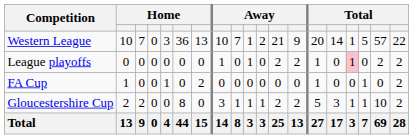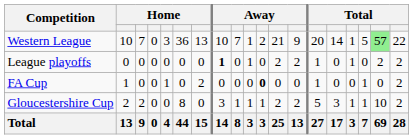Western League | column 18: no background -> lightgreen background
League playoffs | column 8: normal -> bold
League playoffs | column 16: pink background -> no background
FA Cup | column 11: normal -> bold
